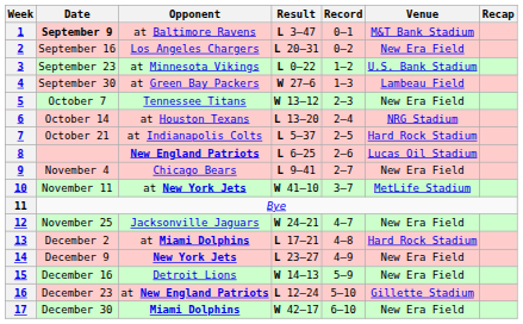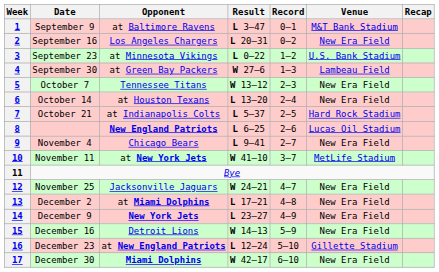1 | Date: bold -> normal
6 | Venue: NRG Stadium -> New Era Field
13 | Venue: Hard Rock Stadium -> New Era Field
